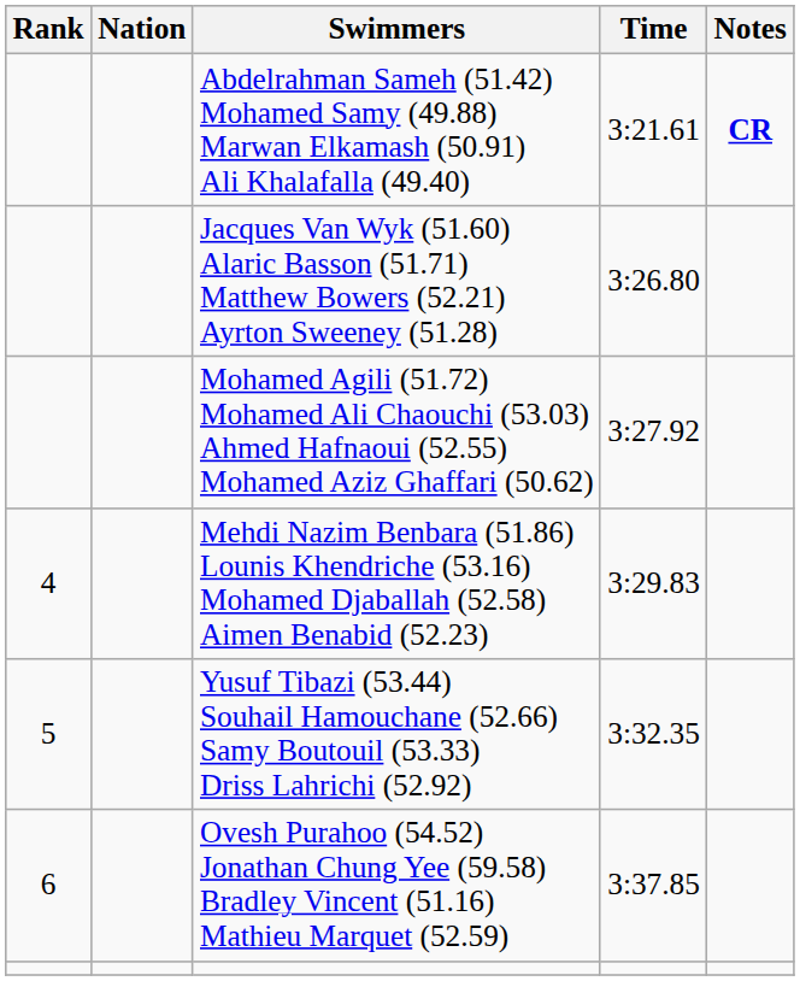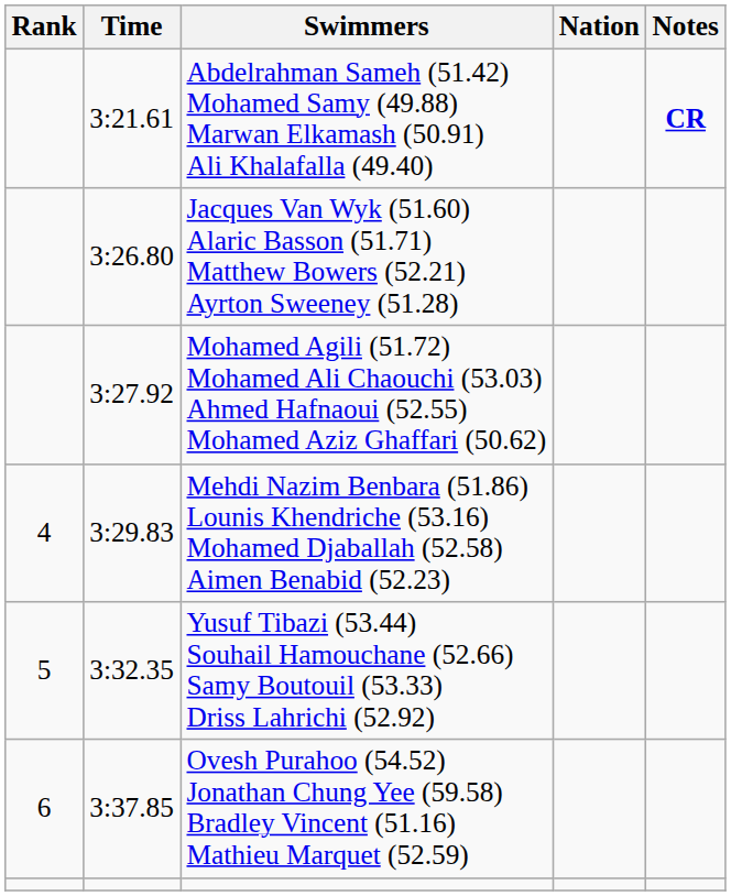columns swapped: Nation <-> Time
